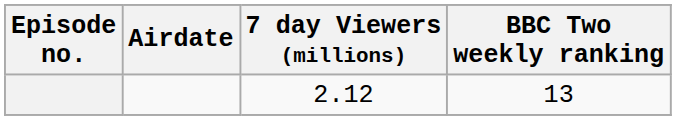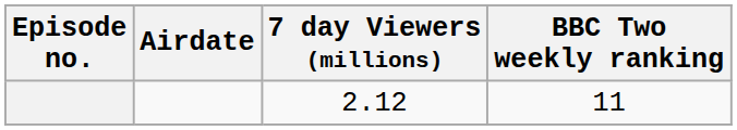row 2 | BBC Two weekly ranking: 13 -> 11
